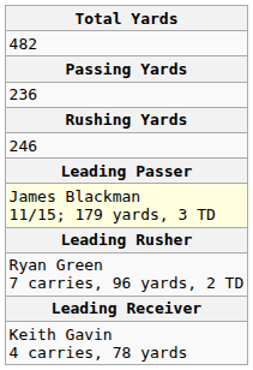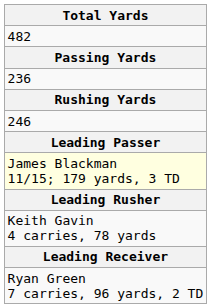row 10 | column 1: Ryan Green 7 carries, 96 yards, 2 TD -> Keith Gavin 4 carries, 78 yards
row 12 | column 1: Keith Gavin 4 carries, 78 yards -> Ryan Green 7 carries, 96 yards, 2 TD
